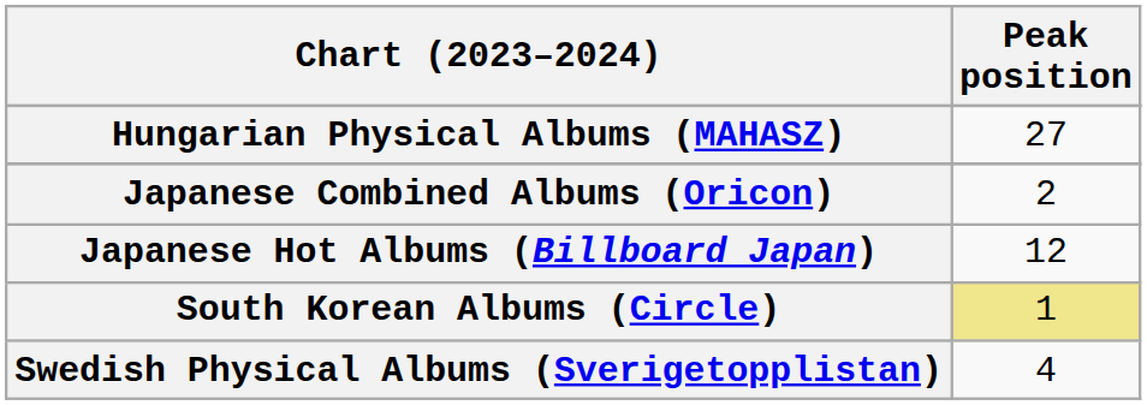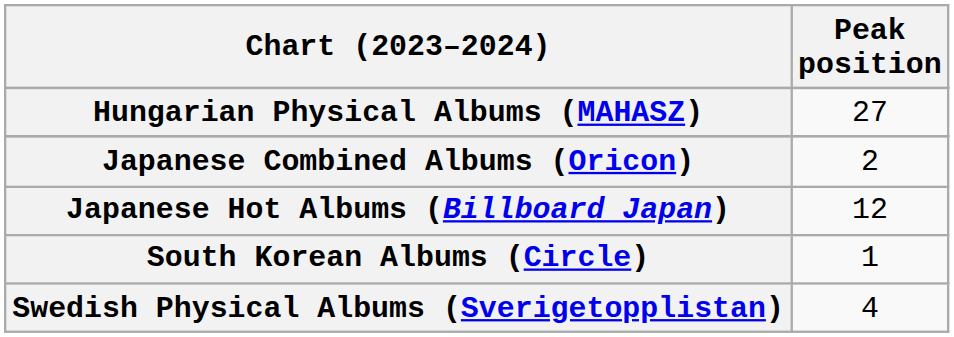South Korean Albums (Circle) | Peak position: khaki background -> no background
